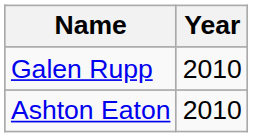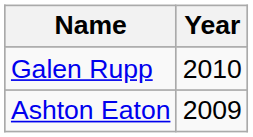Ashton Eaton | Year: 2010 -> 2009
